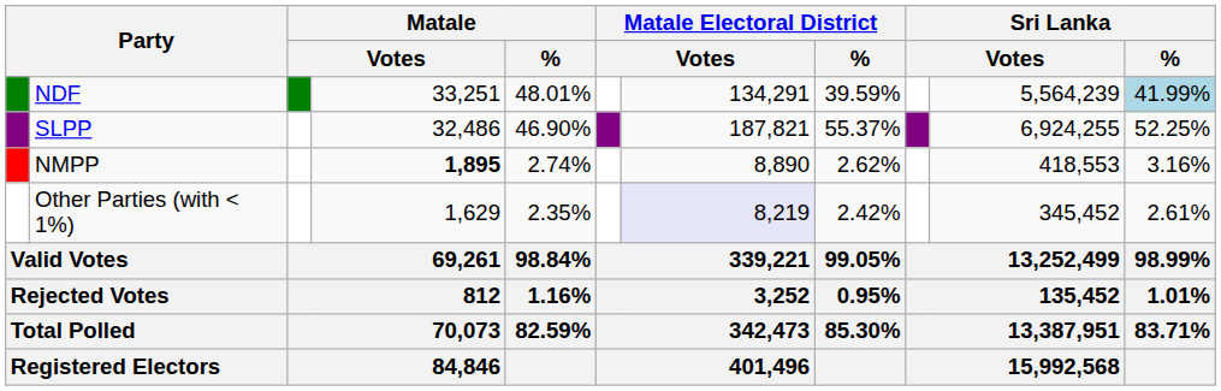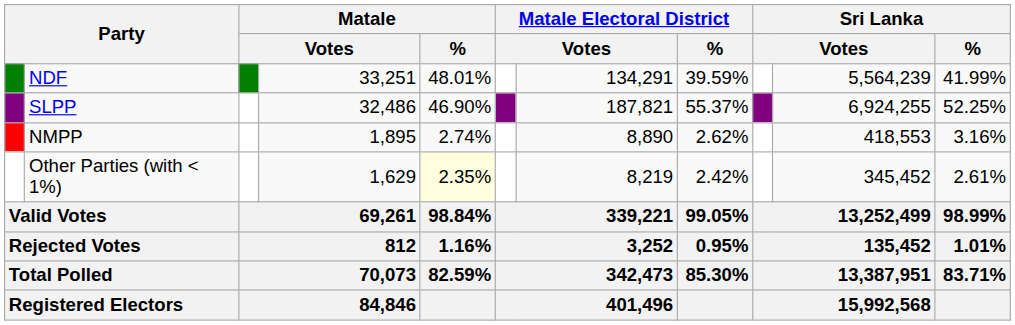NDF | Sri Lanka / %: lightblue background -> no background
NMPP | column 4: bold -> normal
Other Parties (with < 1%) | Matale / %: no background -> lightyellow background
Other Parties (with < 1%) | column 7: lavender background -> no background
